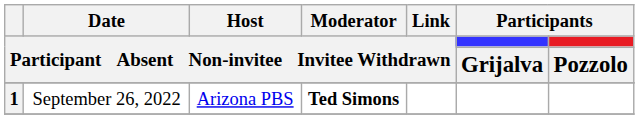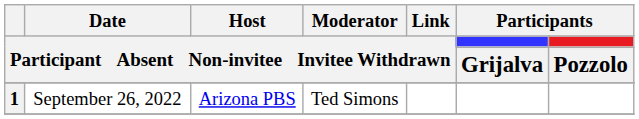1 | Moderator / Participant Absent Non-invitee Invitee Withdrawn: bold -> normal
